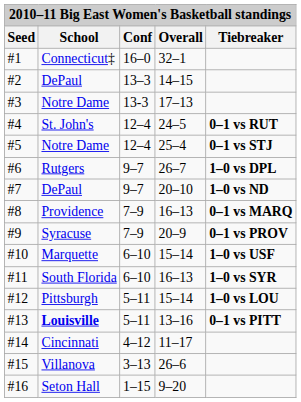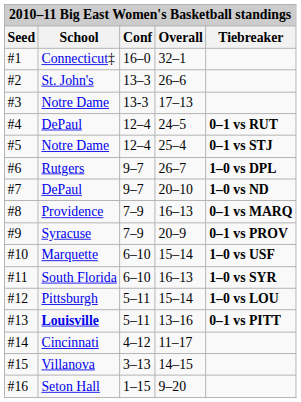#2 | School: DePaul -> St. John's
#2 | Overall: 14–15 -> 26–6
#4 | School: St. John's -> DePaul
#15 | Overall: 26–6 -> 14–15
